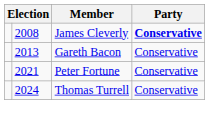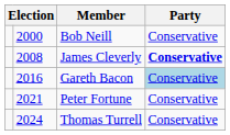+ row: 2000 | Bob Neill | Conservative
Gareth Bacon | column 2: 2013 -> 2016
Gareth Bacon | Party: no background -> lightblue background
